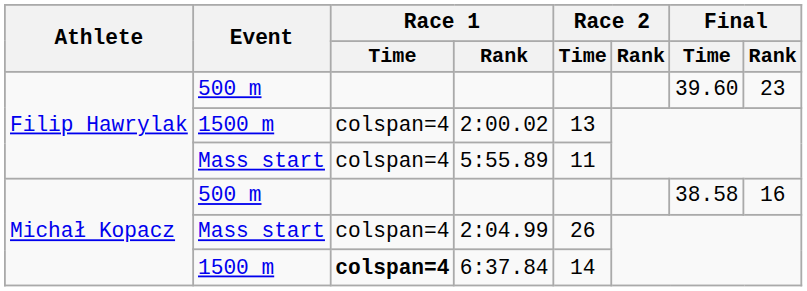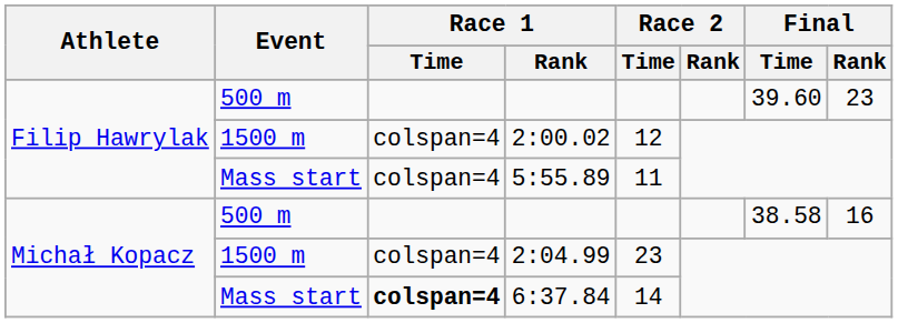2:00.02 | Race 2 / Time: 13 -> 12
2:04.99 | Event: Mass start -> 1500 m
2:04.99 | Race 2 / Time: 26 -> 23
6:37.84 | Event: 1500 m -> Mass start
